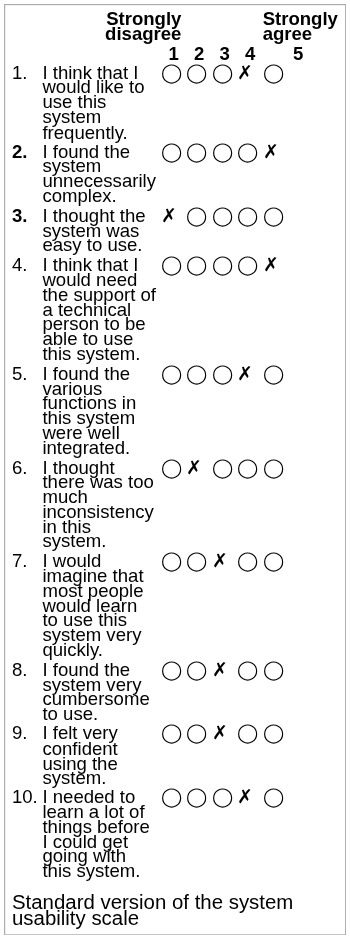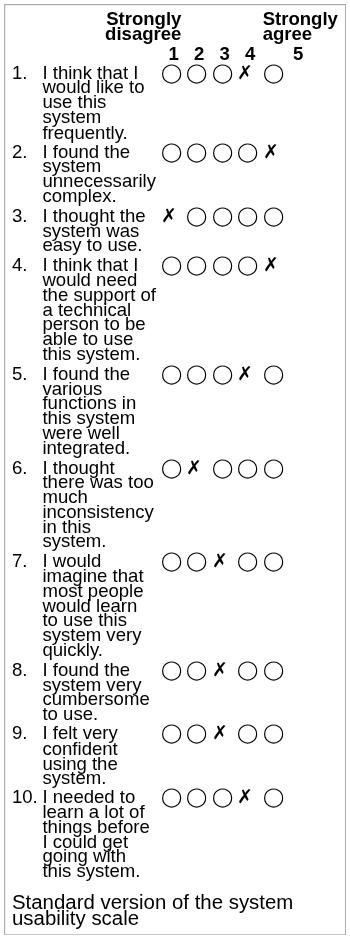I found the system unnecessarily complex. | column 1: bold -> normal
I thought the system was easy to use. | column 1: bold -> normal
